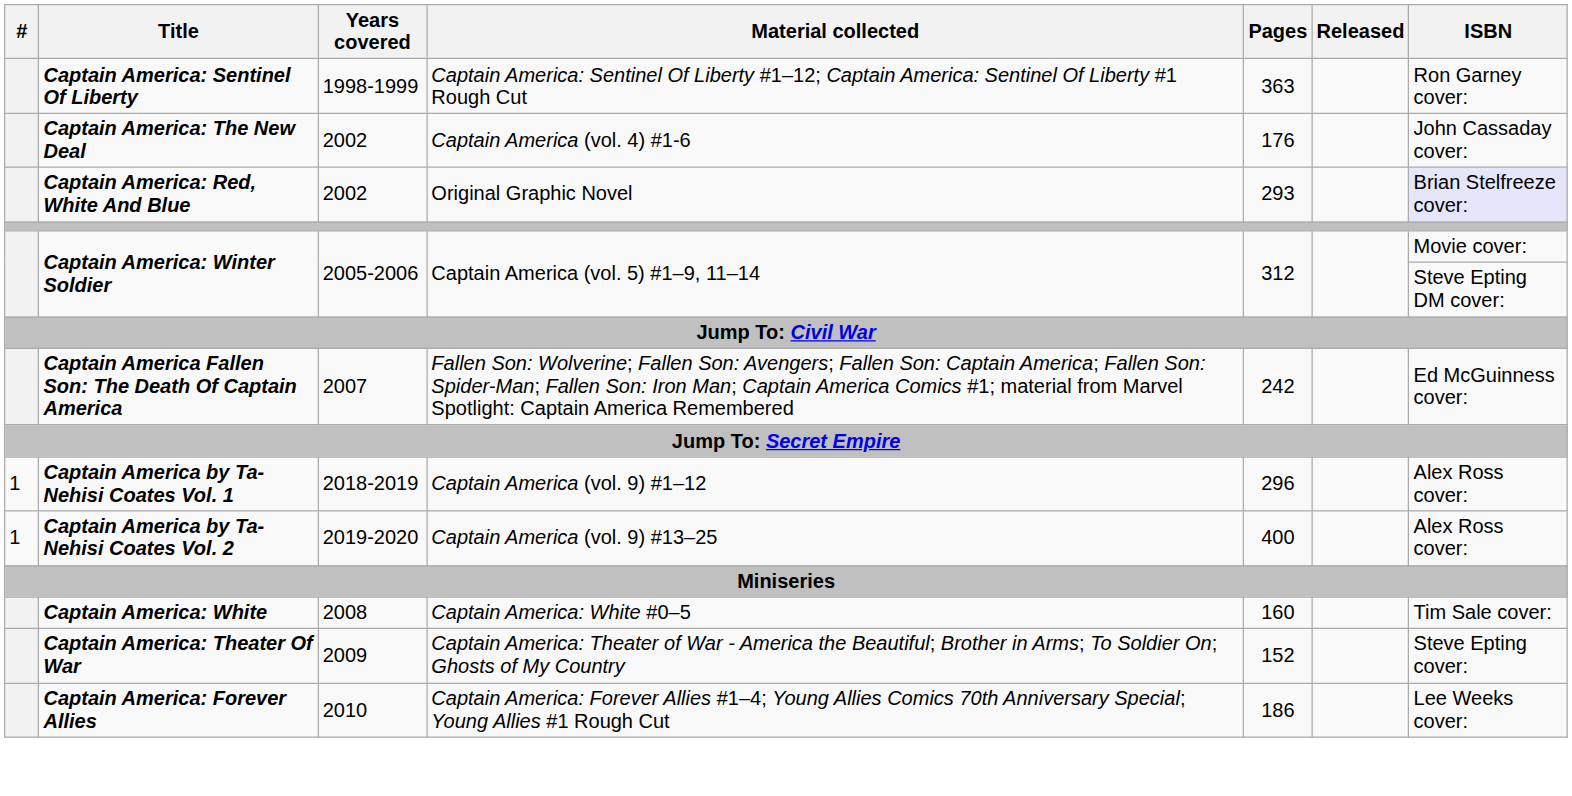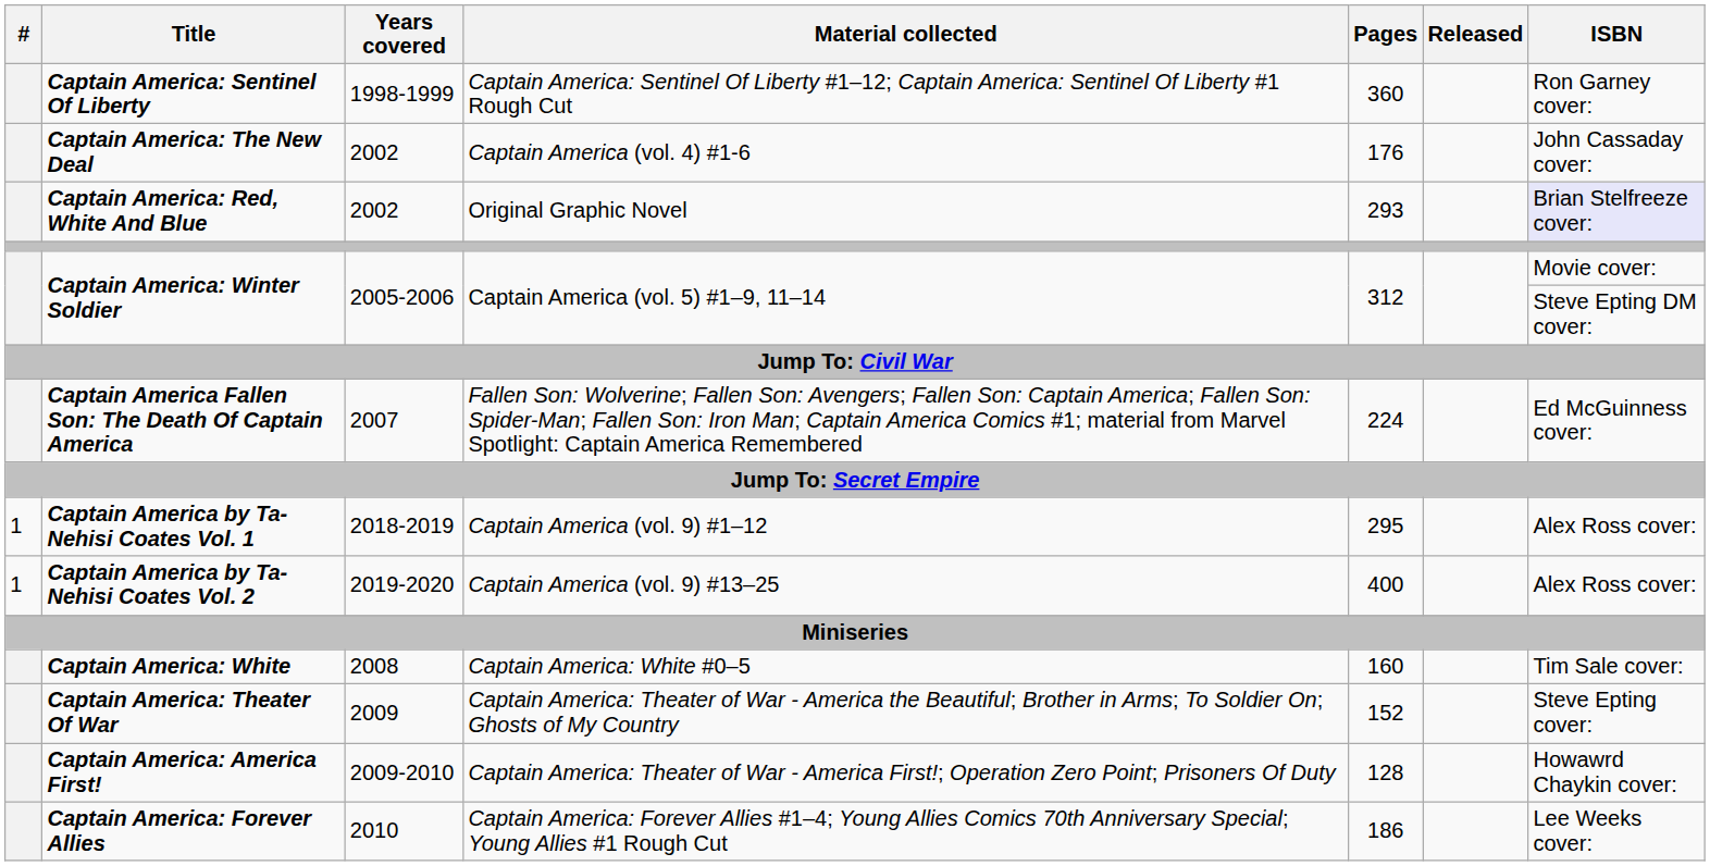Captain America: Sentinel Of Liberty | Pages: 363 -> 360
Captain America Fallen Son: The Death Of Captain America | Pages: 242 -> 224
Captain America by Ta-Nehisi Coates Vol. 1 | Pages: 296 -> 295
+ row: Captain America: America First! | 2009-2010 | Captain America: Theater of War - America First!; Operation Zero Point; Prisoners Of Duty | 128 | Howawrd Chaykin cover:
